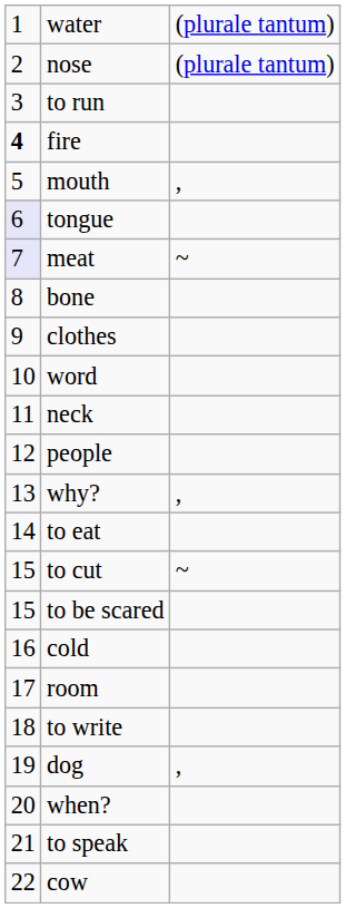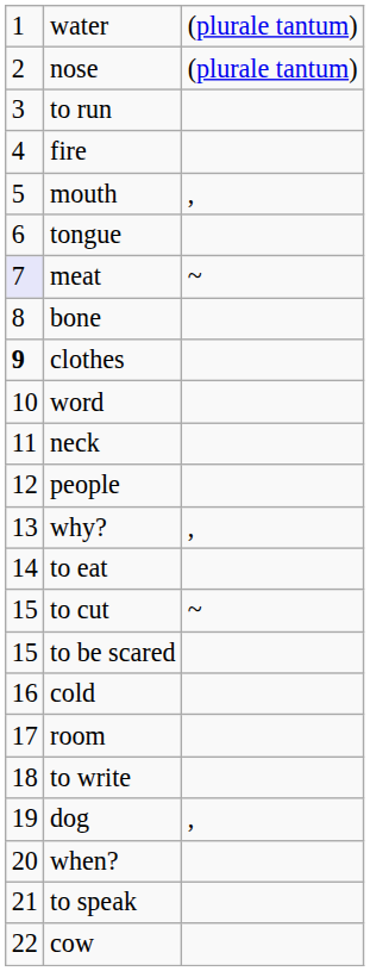fire | column 1: bold -> normal
tongue | column 1: lavender background -> no background
clothes | column 1: normal -> bold
